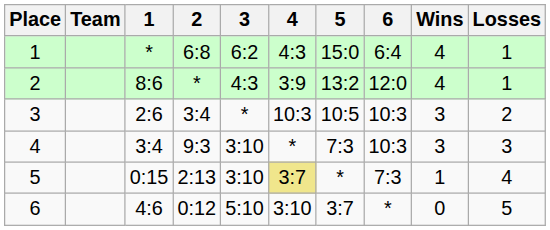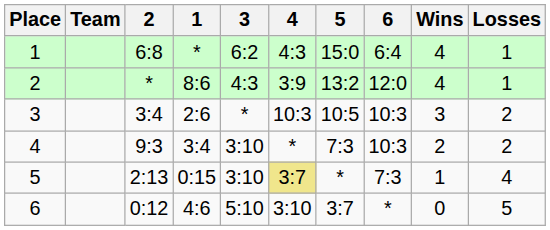columns swapped: 1 <-> 2
row 5 | Wins: 3 -> 2
row 5 | Losses: 3 -> 2
